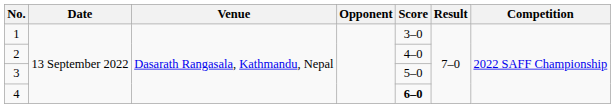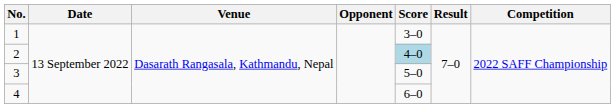2 | Score: no background -> lightblue background
4 | Score: bold -> normal
